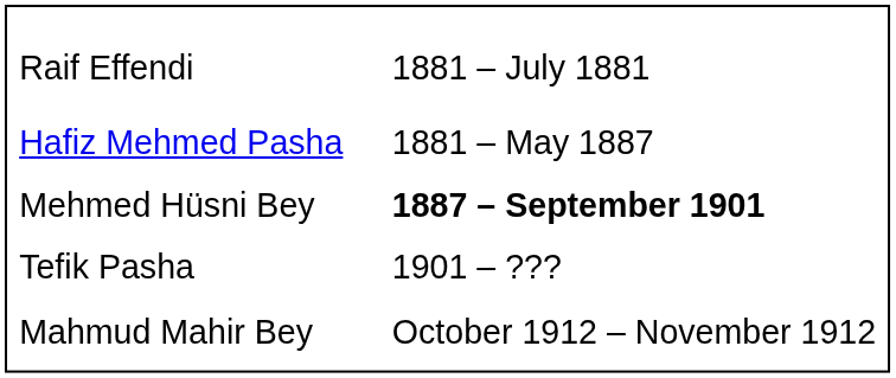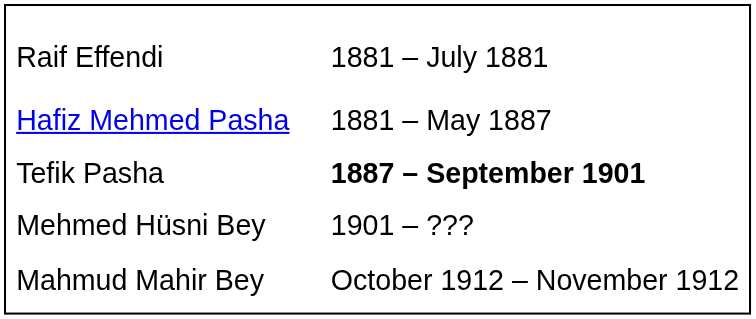row 3 | column 1: Mehmed Hüsni Bey -> Tefik Pasha
row 4 | column 1: Tefik Pasha -> Mehmed Hüsni Bey
